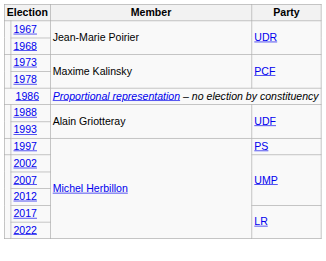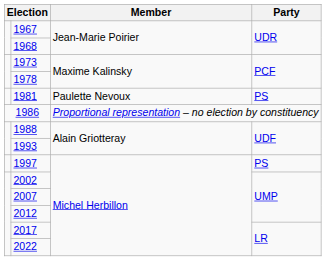+ row: 1981 | Paulette Nevoux | PS
